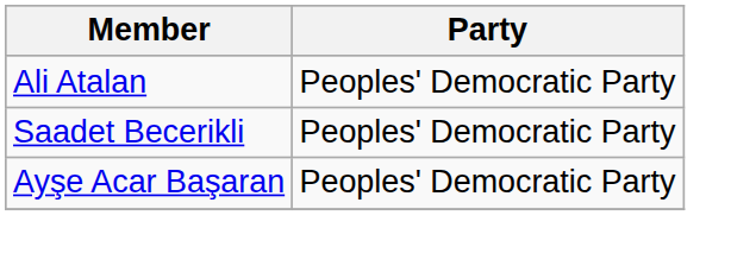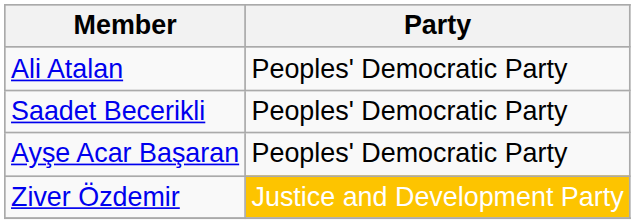+ row: Ziver Özdemir | Justice and Development Party
